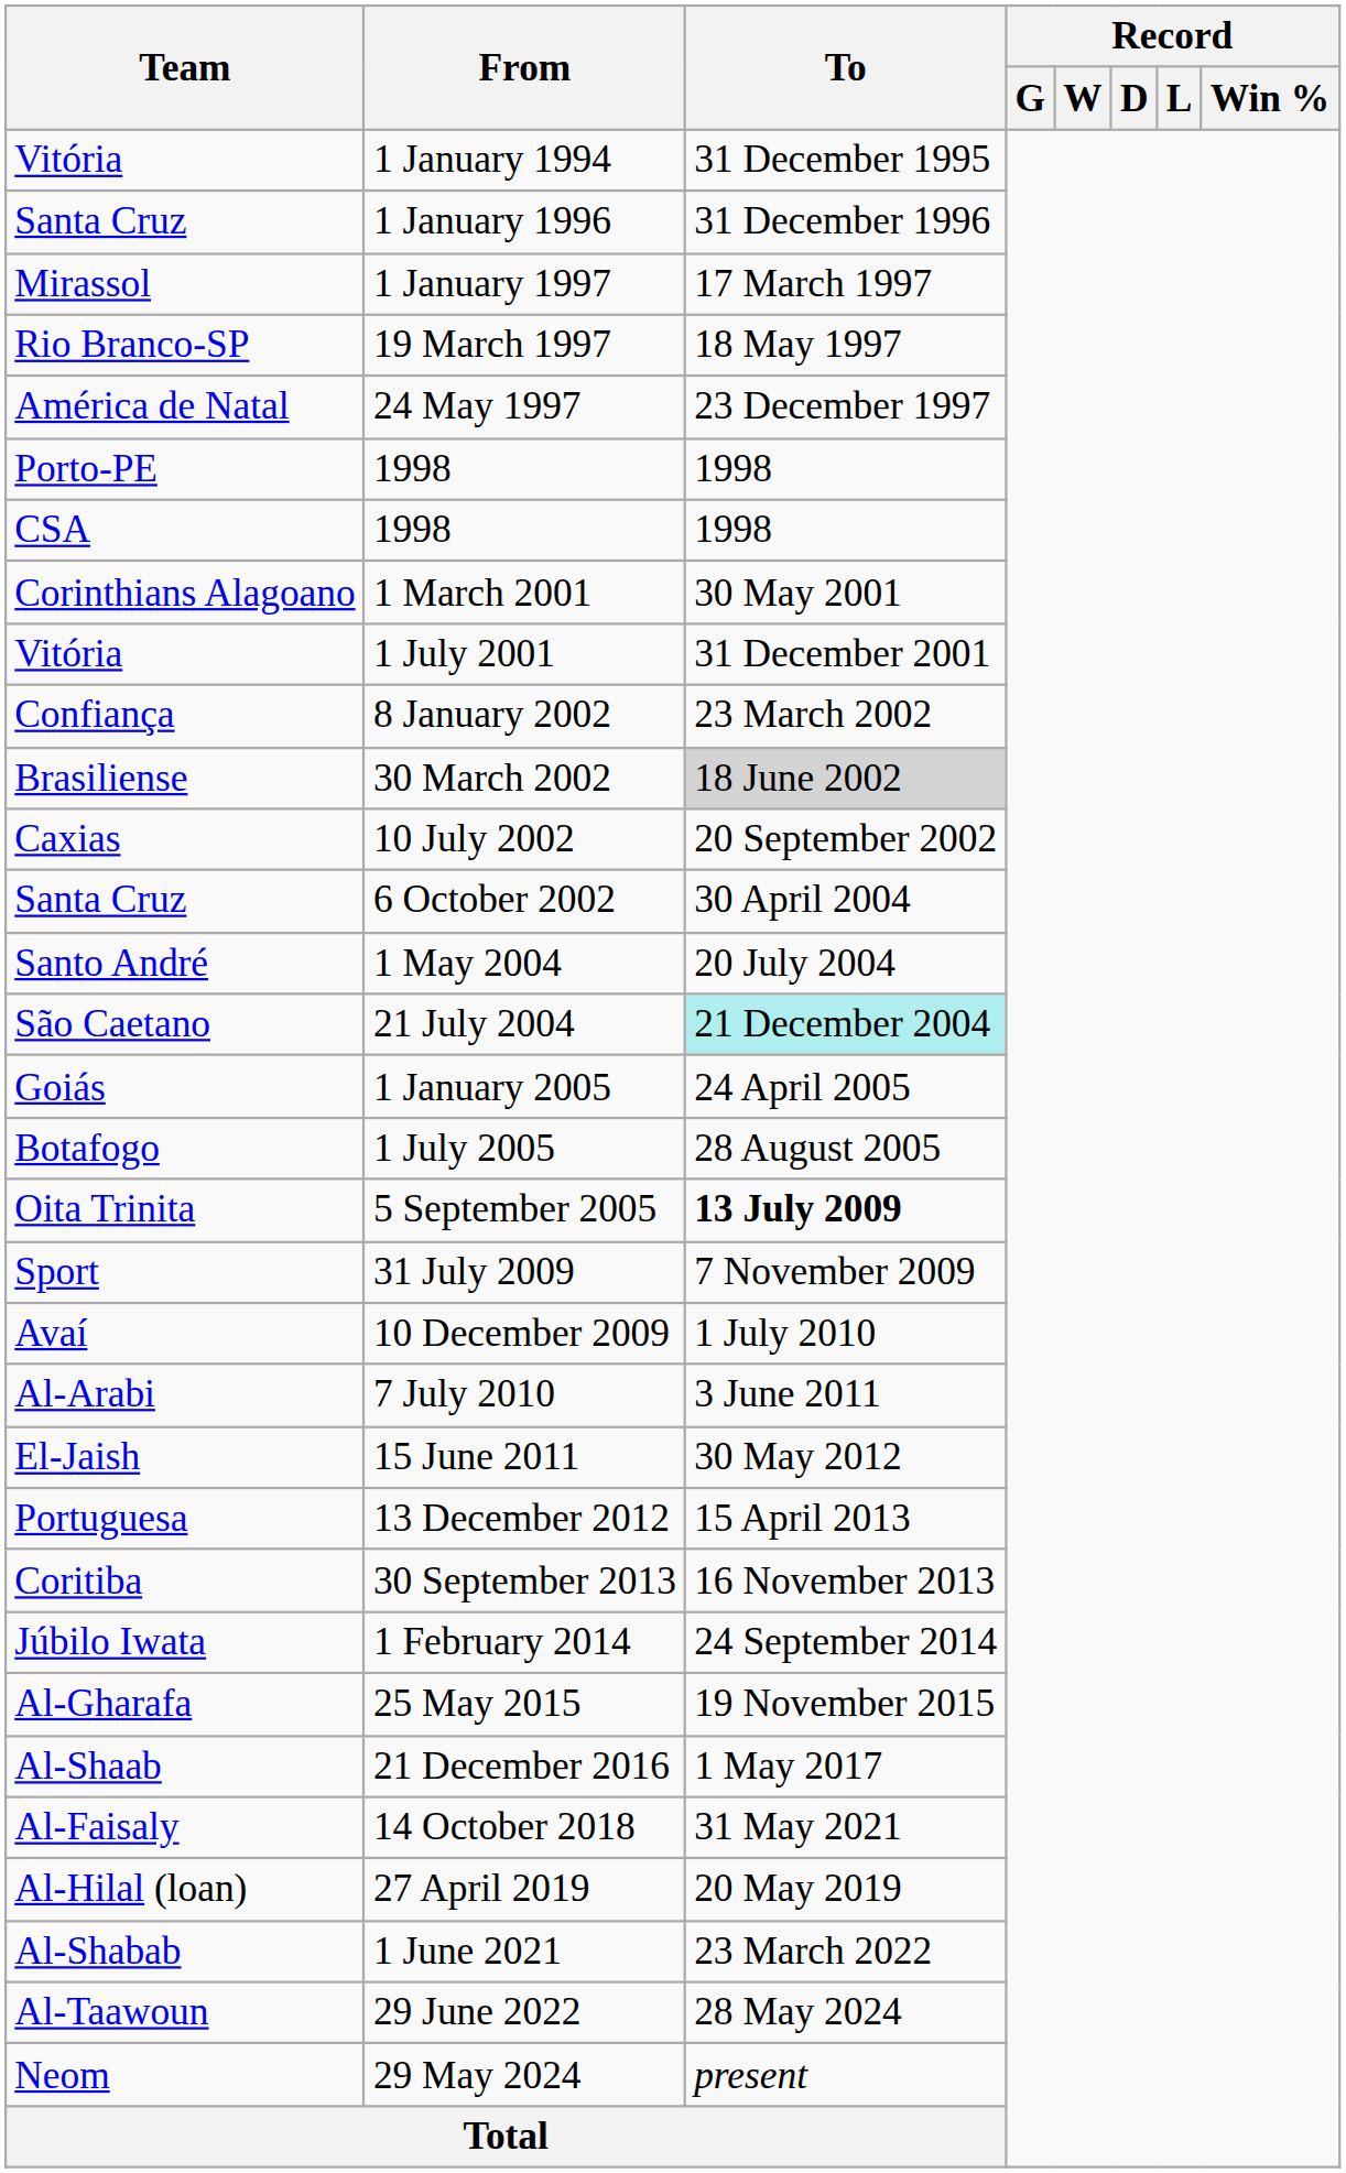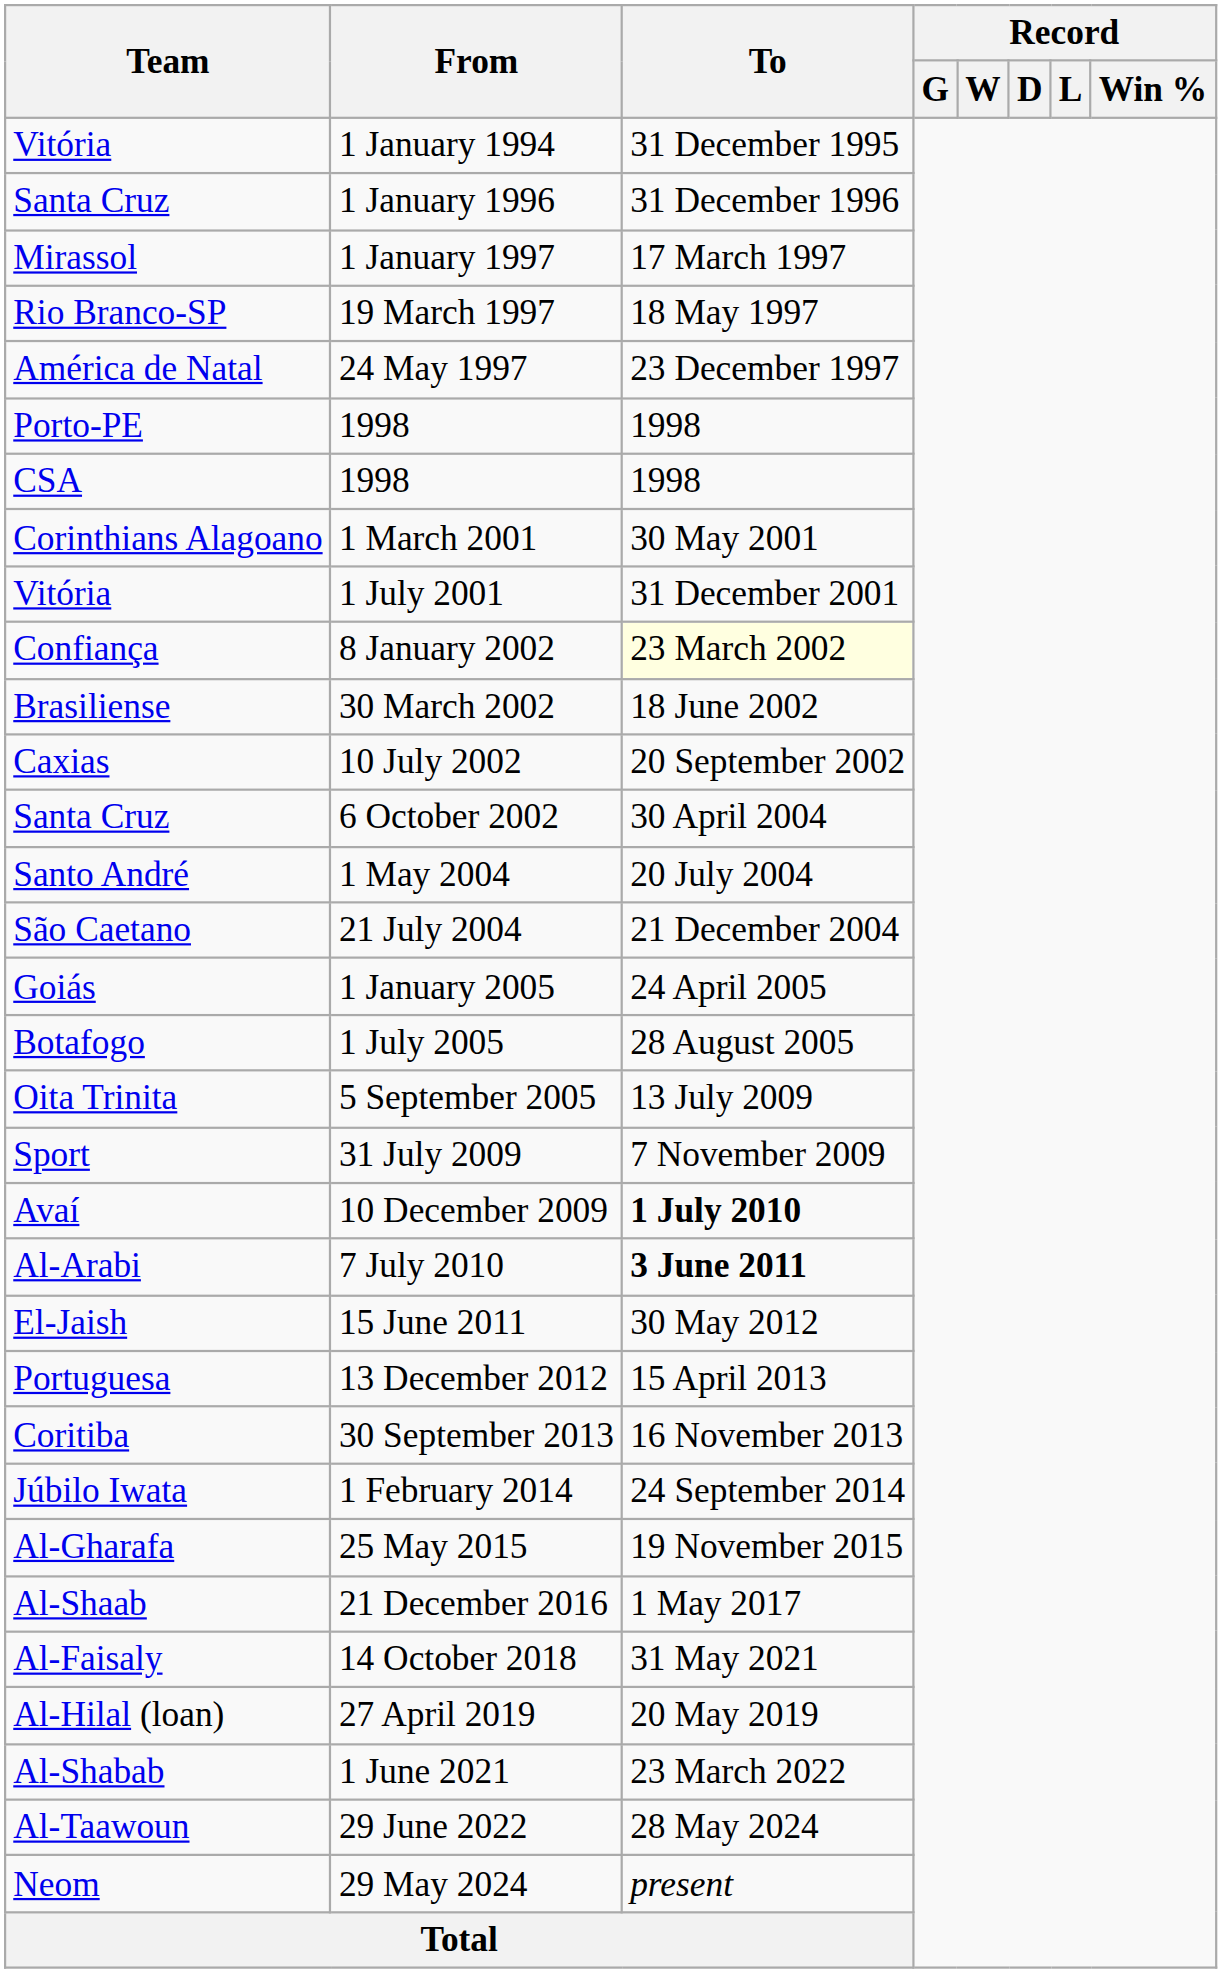8 January 2002 | To: no background -> lightyellow background
30 March 2002 | To: lightgrey background -> no background
21 July 2004 | To: paleturquoise background -> no background
5 September 2005 | To: bold -> normal
10 December 2009 | To: normal -> bold
7 July 2010 | To: normal -> bold
